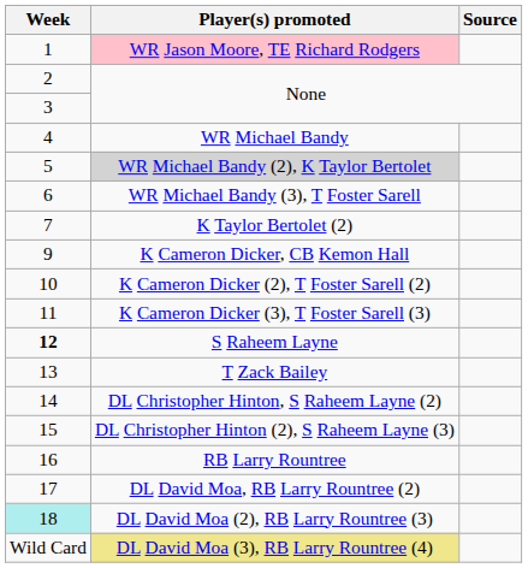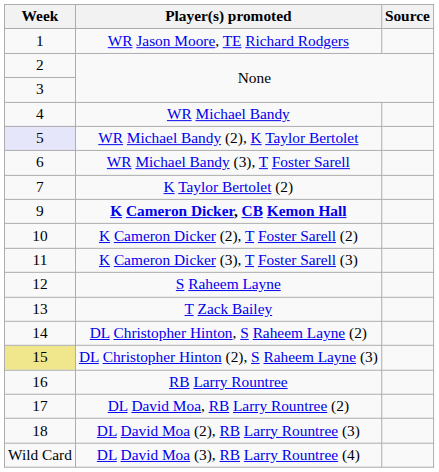WR Jason Moore, TE Richard Rodgers | Player(s) promoted: pink background -> no background
WR Michael Bandy (2), K Taylor Bertolet | Week: no background -> lavender background
WR Michael Bandy (2), K Taylor Bertolet | Player(s) promoted: lightgrey background -> no background
K Cameron Dicker, CB Kemon Hall | Player(s) promoted: normal -> bold
S Raheem Layne | Week: bold -> normal
DL Christopher Hinton (2), S Raheem Layne (3) | Week: no background -> khaki background
DL David Moa (2), RB Larry Rountree (3) | Week: paleturquoise background -> no background
DL David Moa (3), RB Larry Rountree (4) | Player(s) promoted: khaki background -> no background
